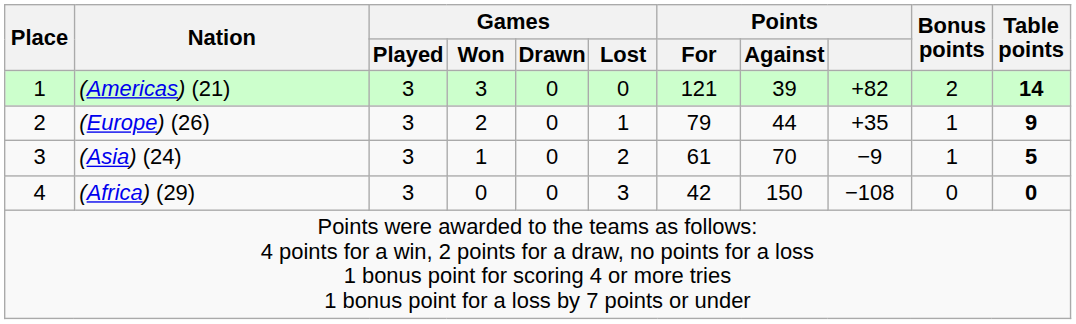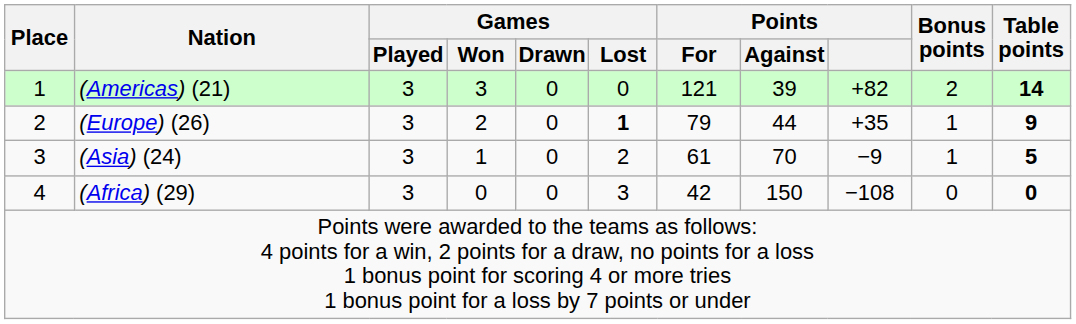(Europe) (26) | Games / Lost: normal -> bold
